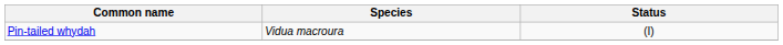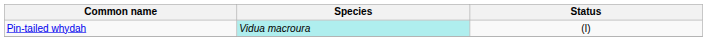Pin-tailed whydah | Species: no background -> paleturquoise background
